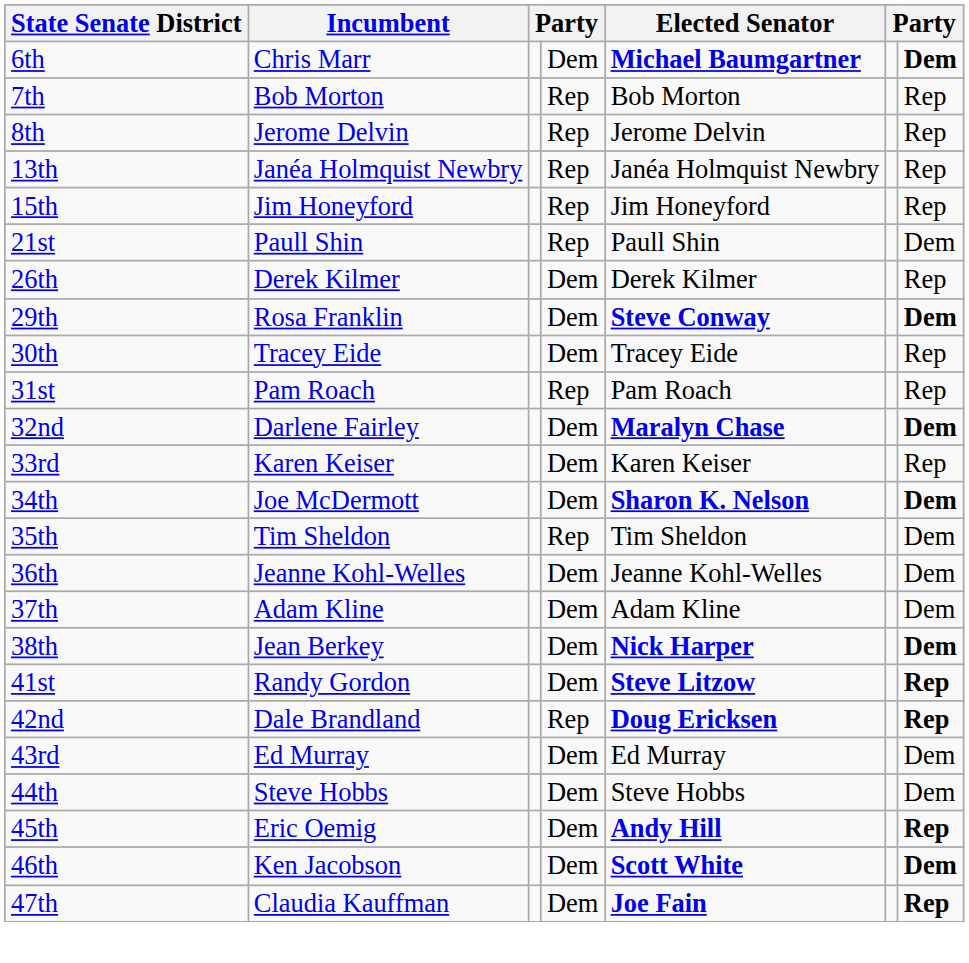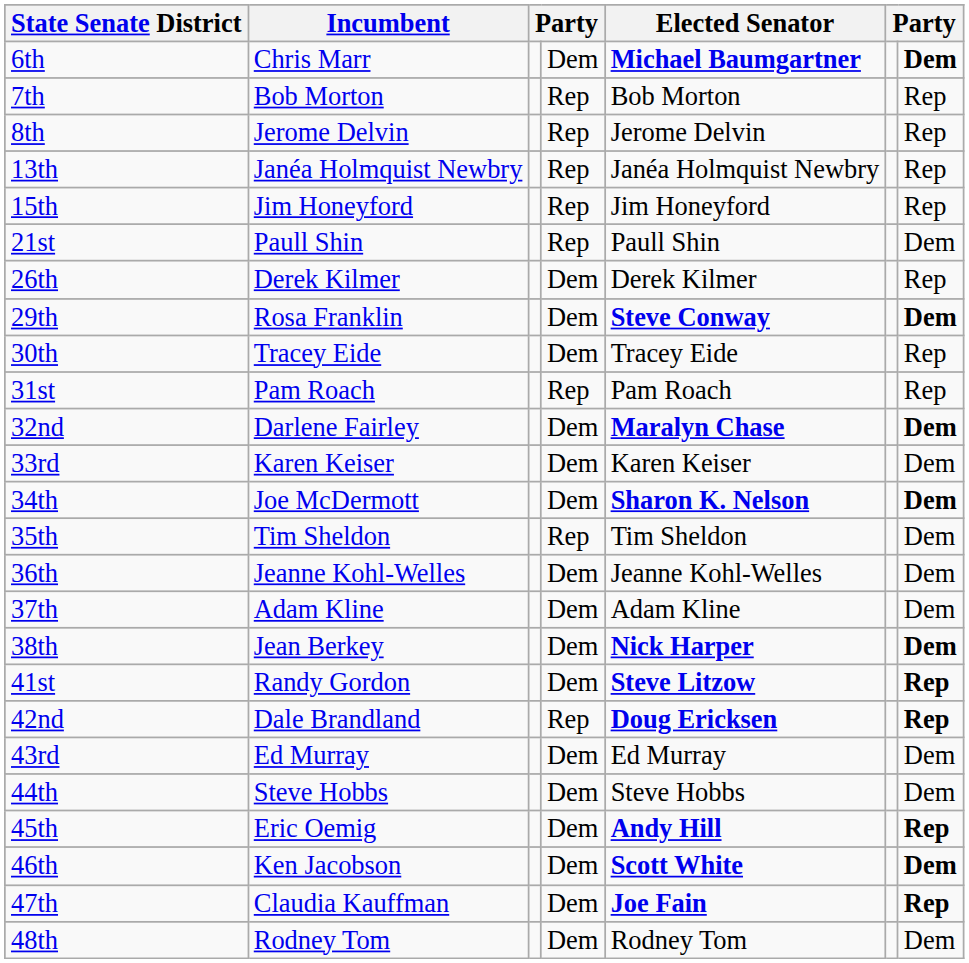33rd | column 7: Rep -> Dem
+ row: 48th | Rodney Tom | Dem | Rodney Tom | Dem
